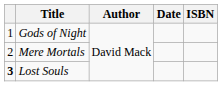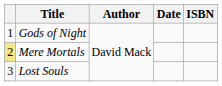Mere Mortals | column 1: no background -> khaki background
Lost Souls | column 1: bold -> normal
